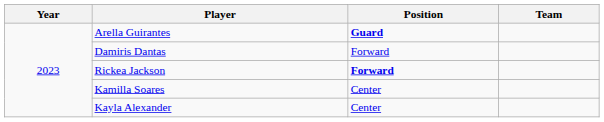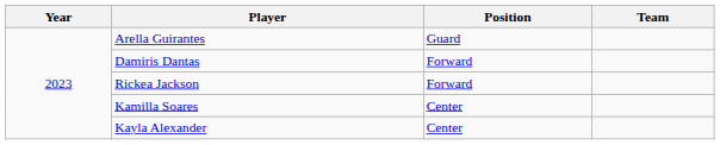Arella Guirantes | Position: bold -> normal
Rickea Jackson | Position: bold -> normal
